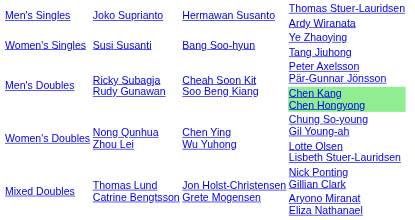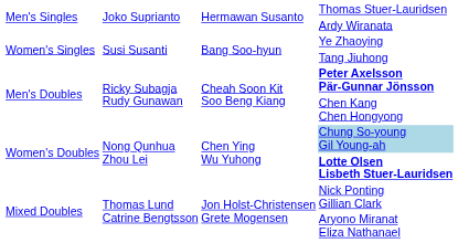Peter Axelsson Pär-Gunnar Jönsson | column 4: normal -> bold
Chen Kang Chen Hongyong | column 4: lightgreen background -> no background
Chung So-young Gil Young-ah | column 4: no background -> lightblue background
Lotte Olsen Lisbeth Stuer-Lauridsen | column 4: normal -> bold
